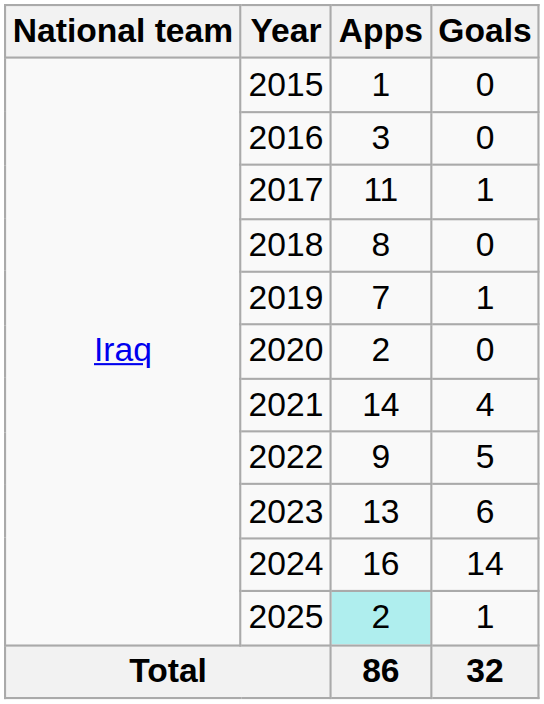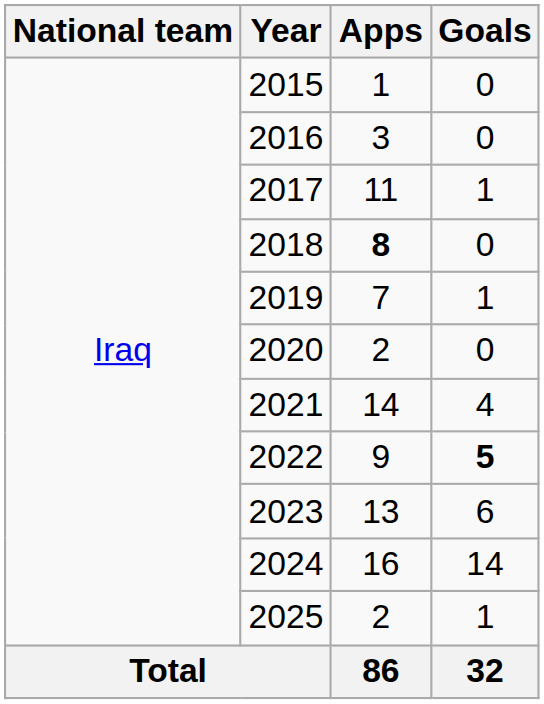2018 | Apps: normal -> bold
2022 | Goals: normal -> bold
2025 | Apps: paleturquoise background -> no background
